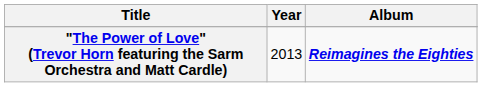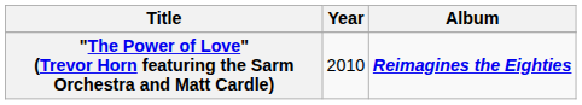row 2 | Year: 2013 -> 2010
